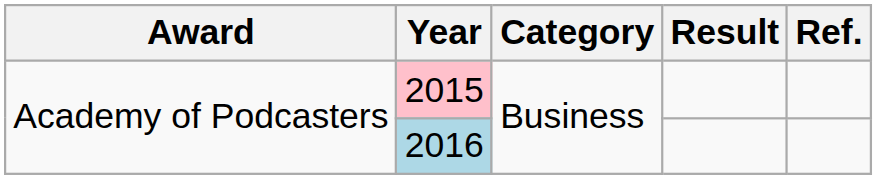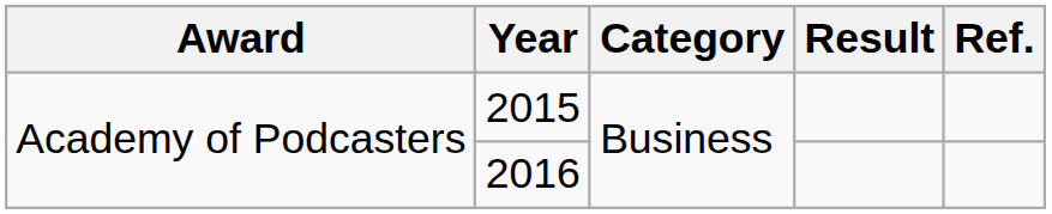2015 | Year: pink background -> no background
2016 | Year: lightblue background -> no background
